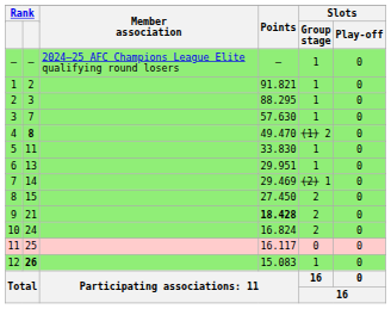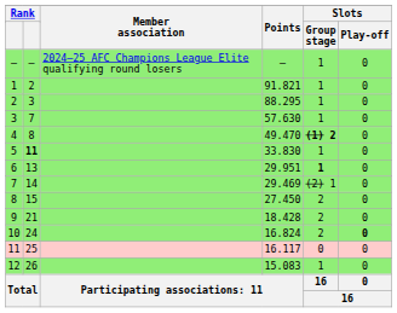4 | column 2: bold -> normal
4 | Slots / Group stage: normal -> bold
5 | column 2: normal -> bold
6 | Slots / Group stage: normal -> bold
9 | Points: bold -> normal
10 | Slots / Play-off: normal -> bold
12 | column 2: bold -> normal
